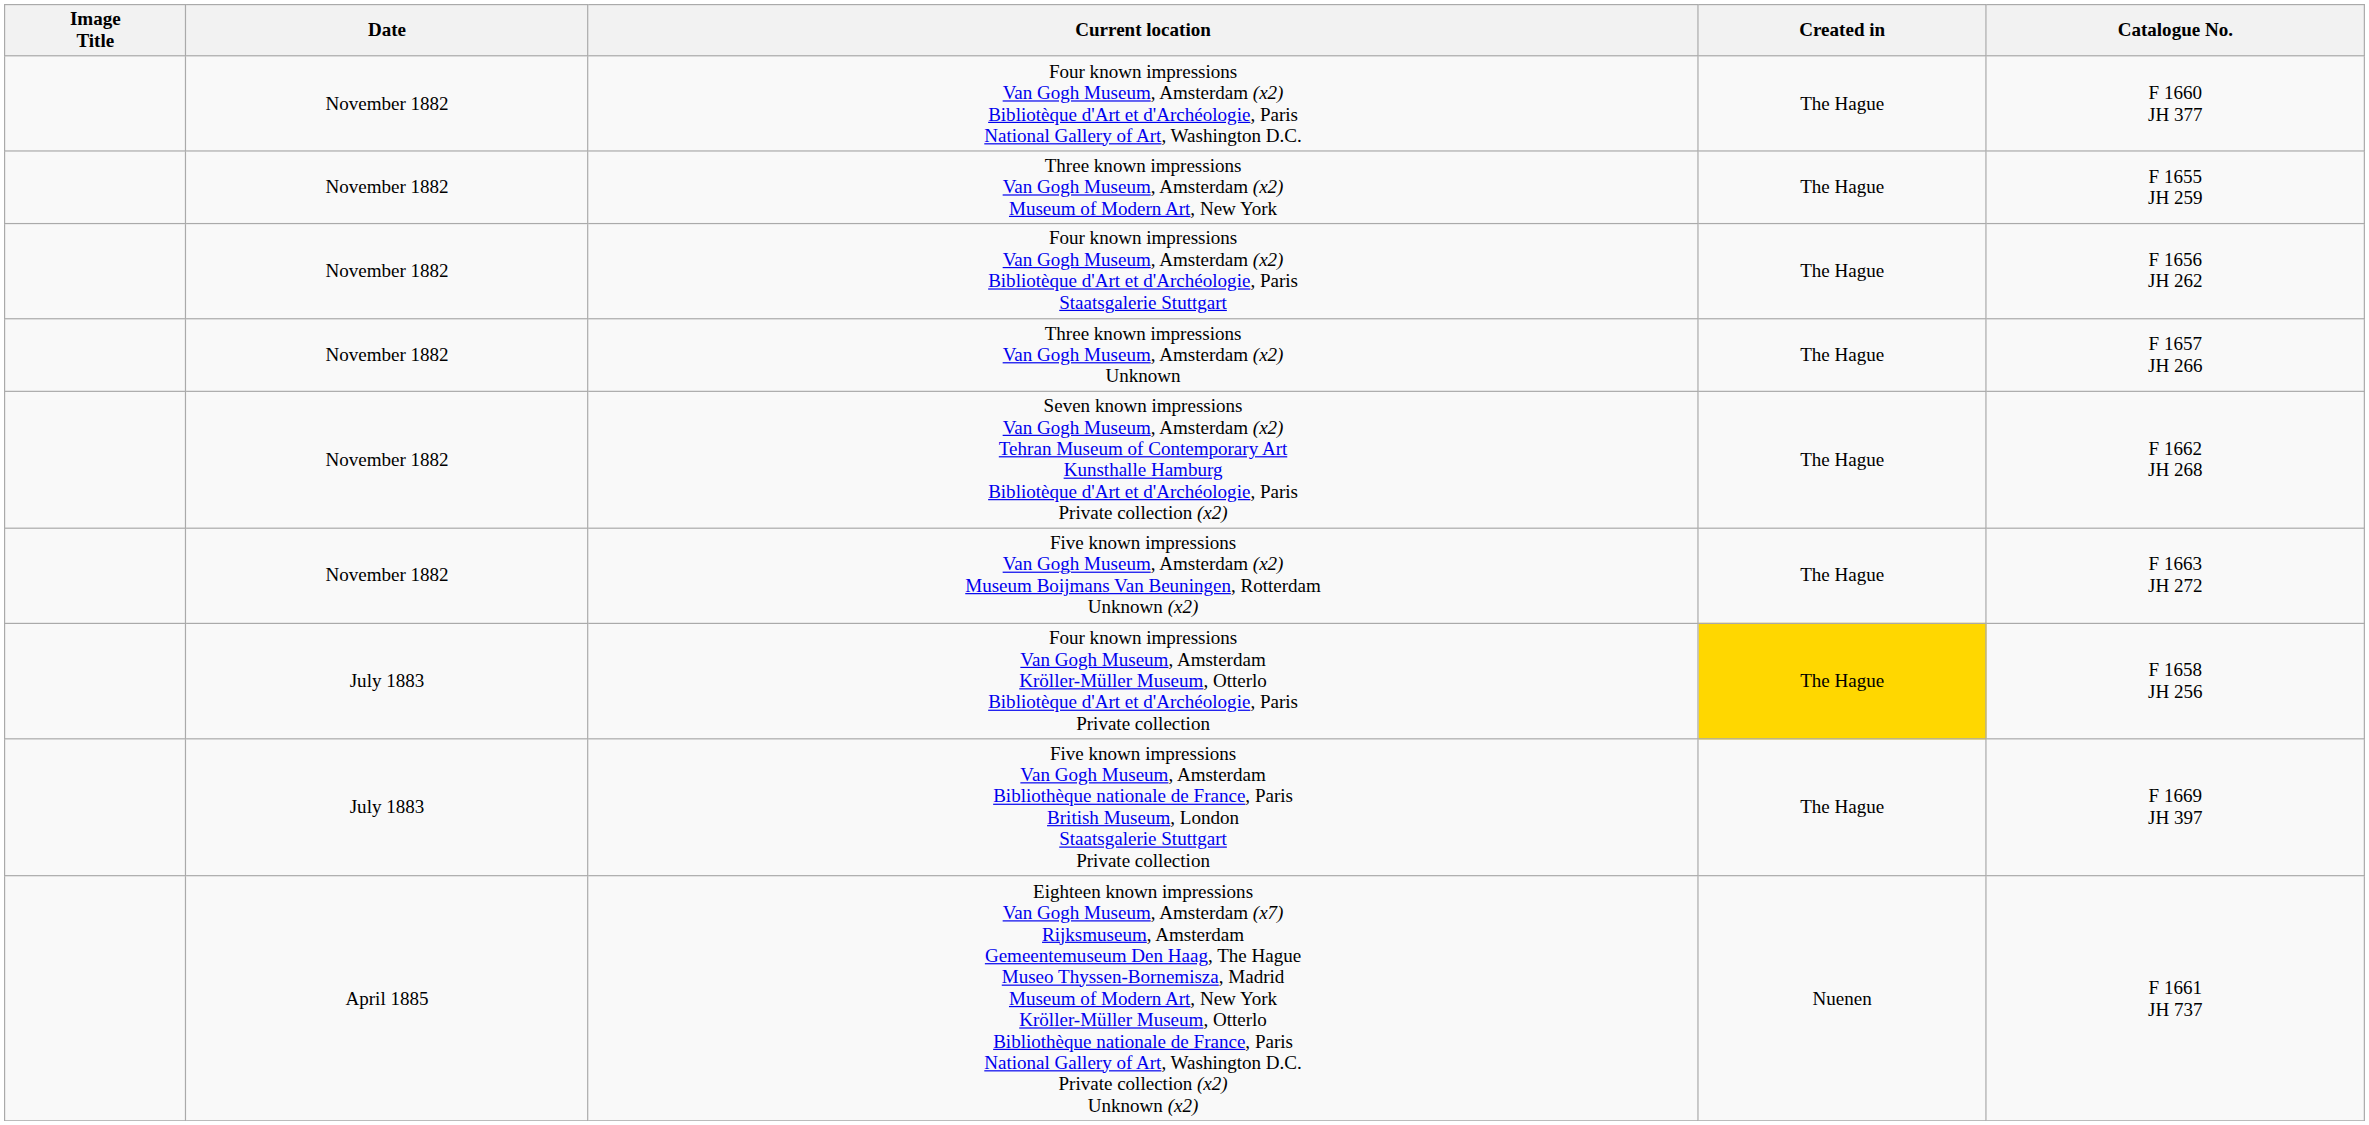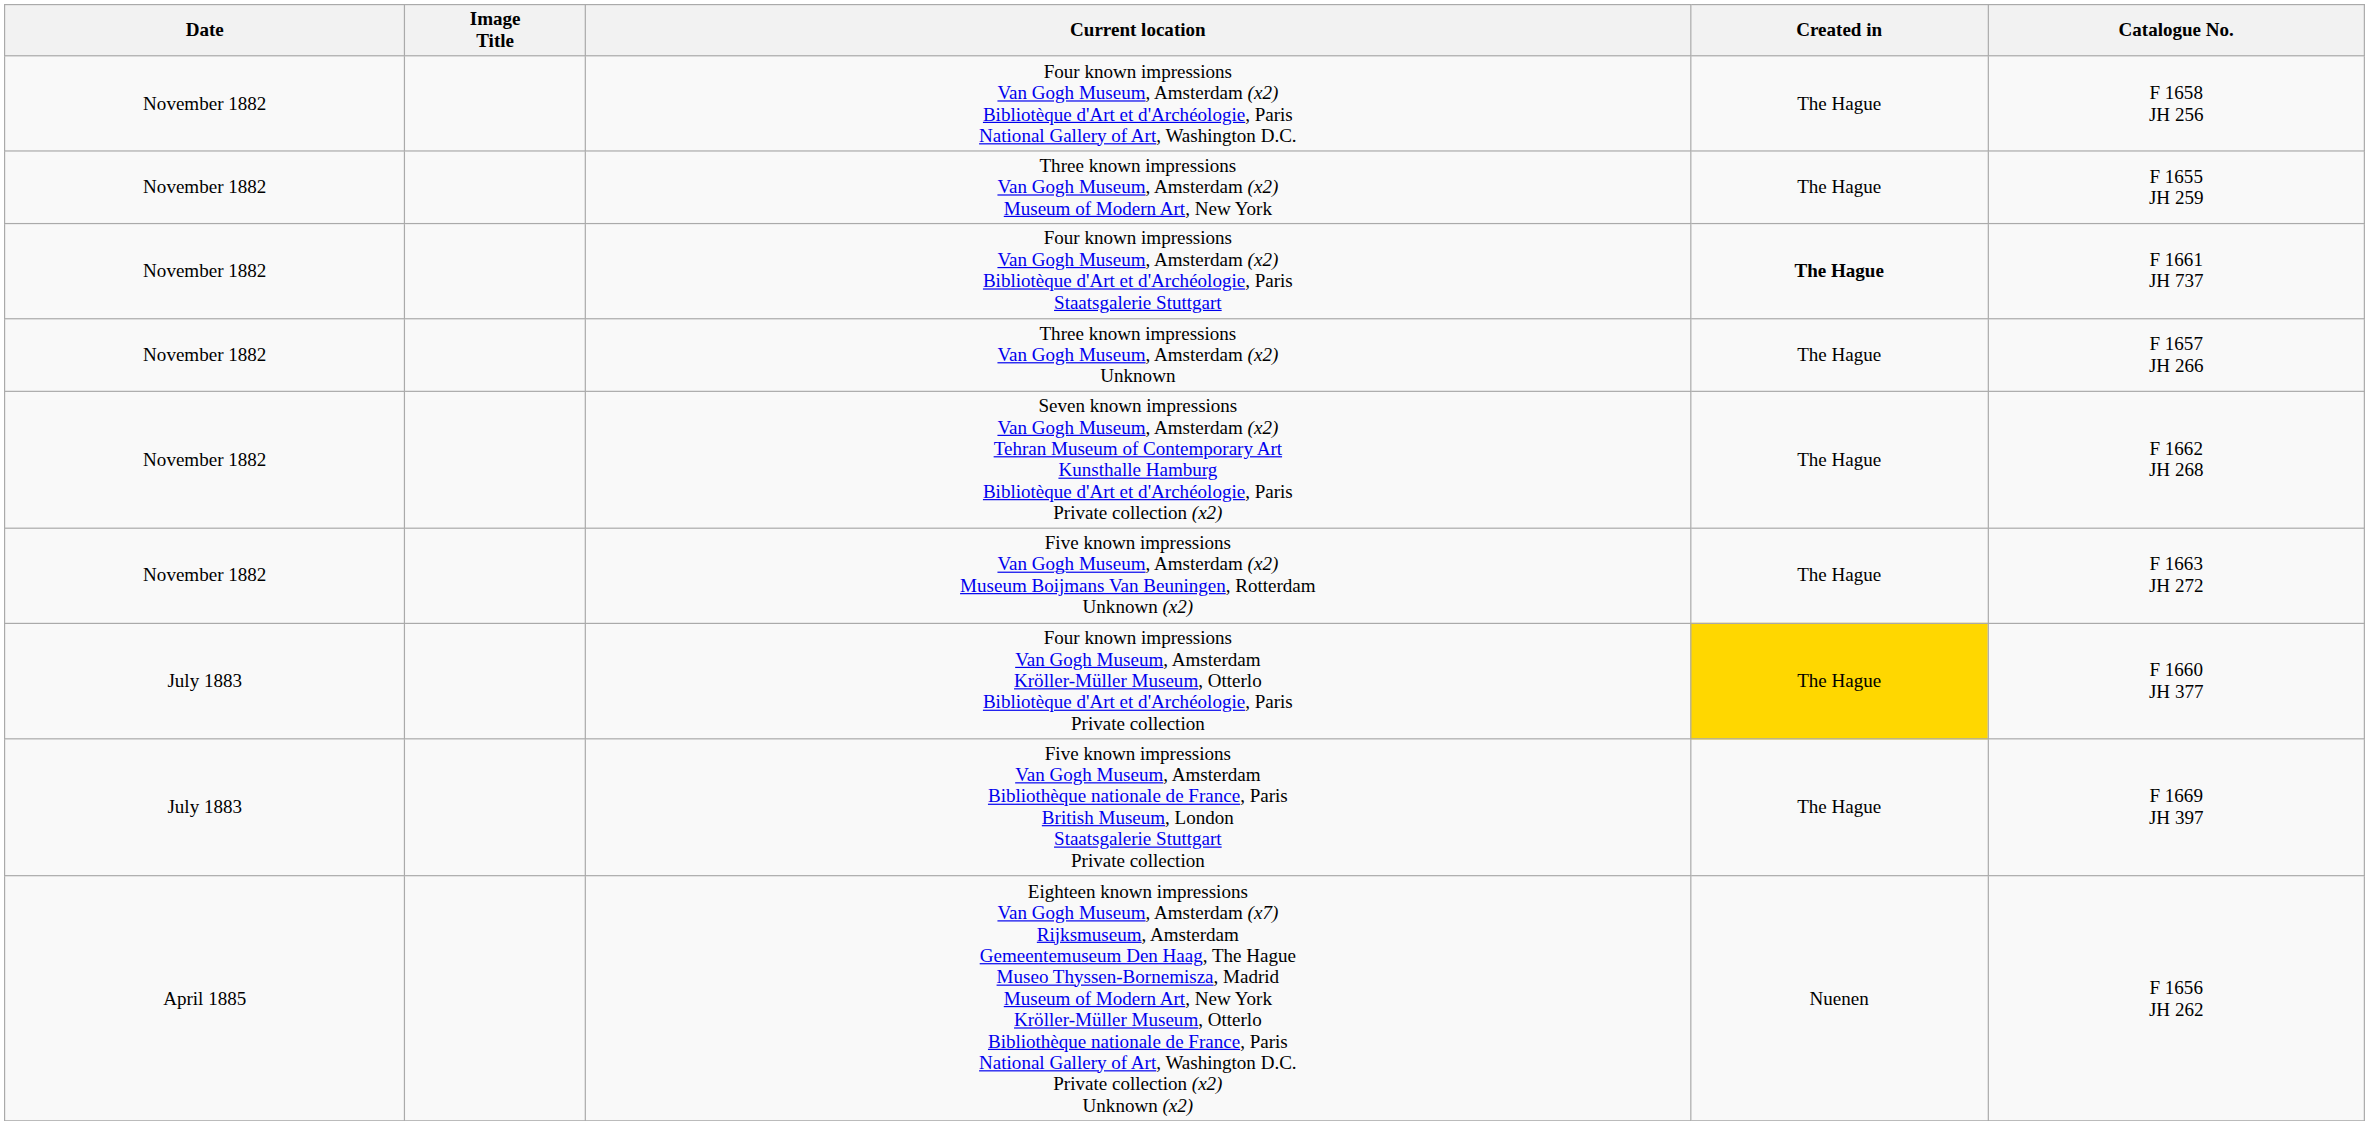columns swapped: Image Title <-> Date
row 2 | Catalogue No.: F 1660 JH 377 -> F 1658 JH 256
row 4 | Created in: normal -> bold
row 4 | Catalogue No.: F 1656 JH 262 -> F 1661 JH 737
row 8 | Catalogue No.: F 1658 JH 256 -> F 1660 JH 377
row 10 | Catalogue No.: F 1661 JH 737 -> F 1656 JH 262
